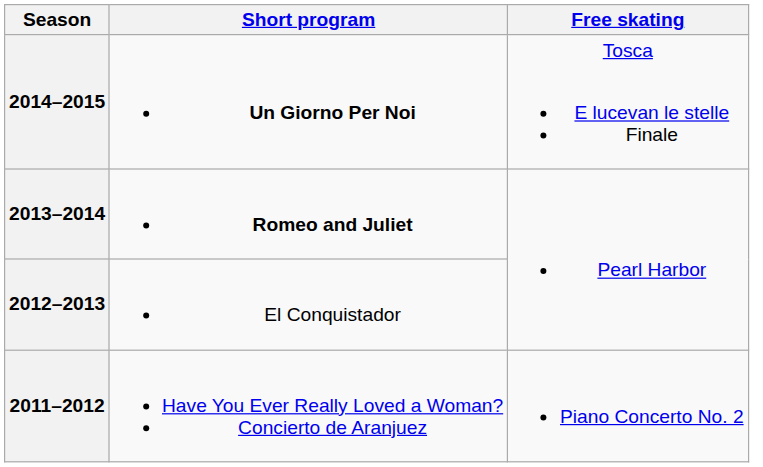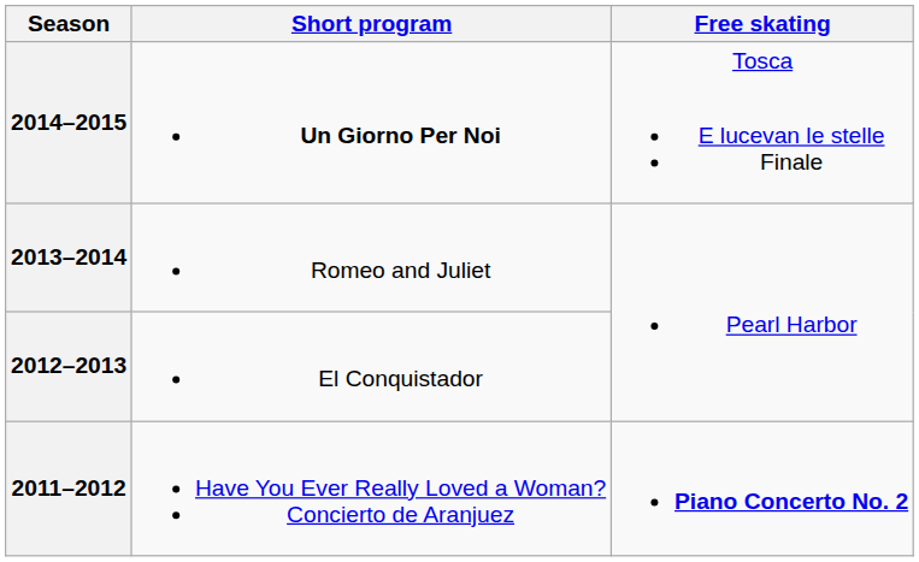2013–2014 | Short program: bold -> normal
2011–2012 | Free skating: normal -> bold
